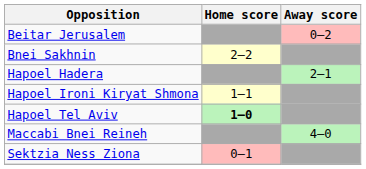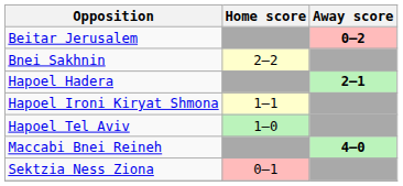Beitar Jerusalem | Away score: normal -> bold
Hapoel Hadera | Away score: normal -> bold
Hapoel Tel Aviv | Home score: bold -> normal
Maccabi Bnei Reineh | Away score: normal -> bold
